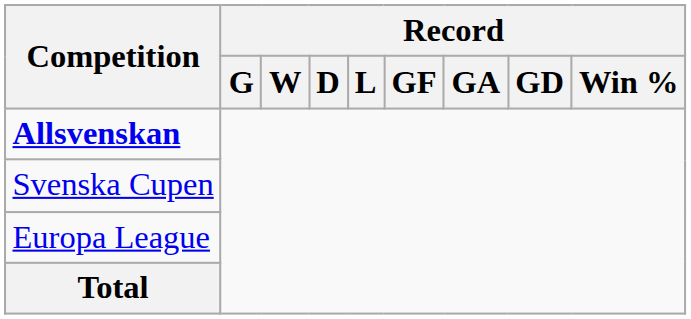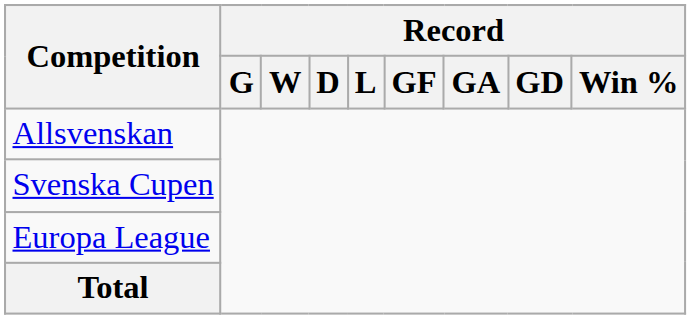Allsvenskan | Competition: bold -> normal
